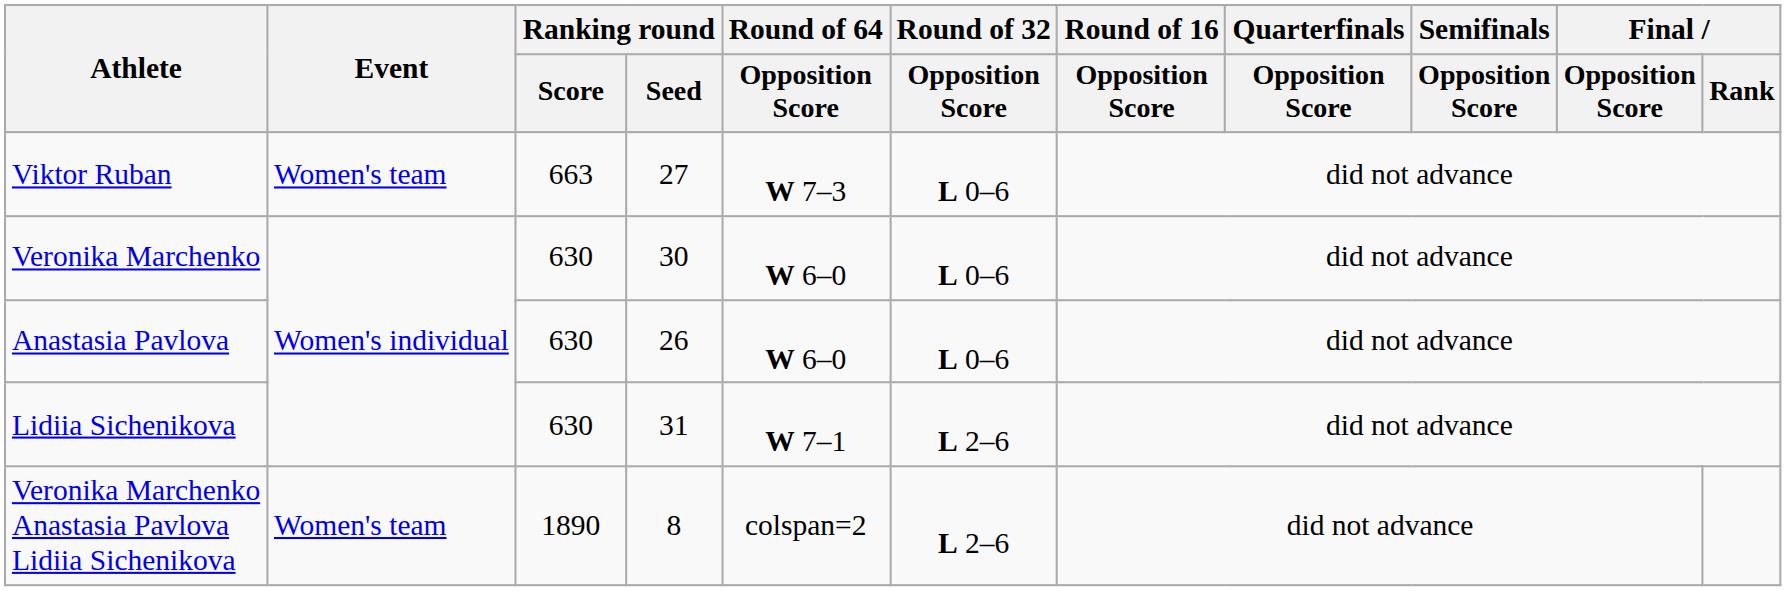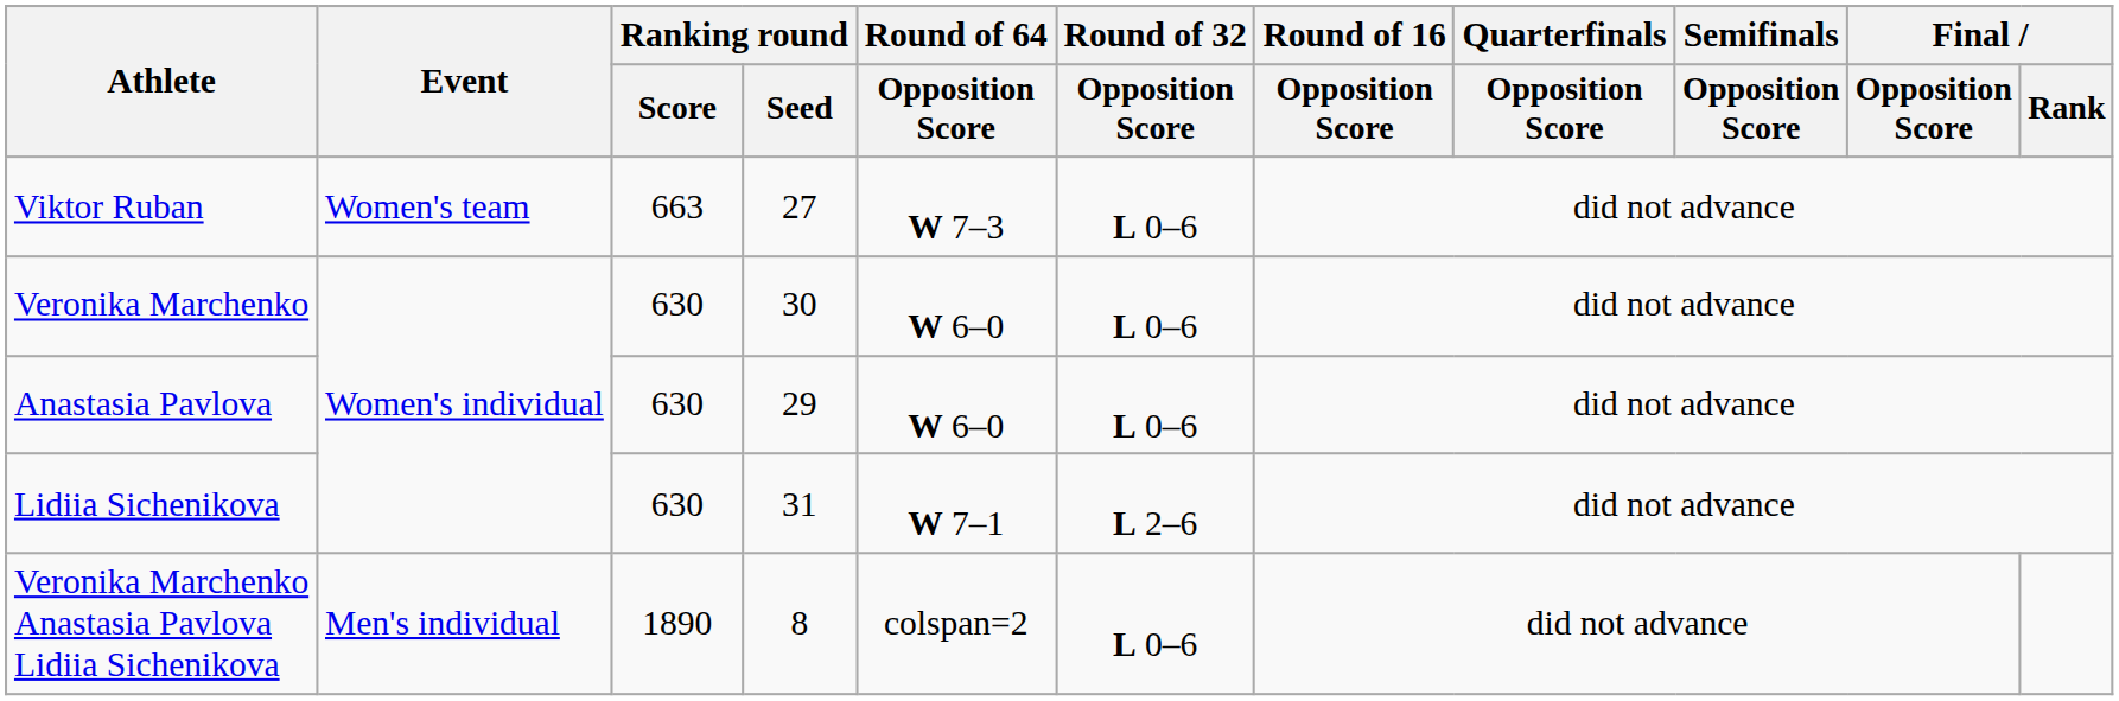Anastasia Pavlova | Ranking round / Seed: 26 -> 29
Veronika Marchenko Anastasia Pavlova Lidiia Sichenikova | Event: Women's team -> Men's individual
Veronika Marchenko Anastasia Pavlova Lidiia Sichenikova | Round of 32 / Opposition Score: L 2–6 -> L 0–6
